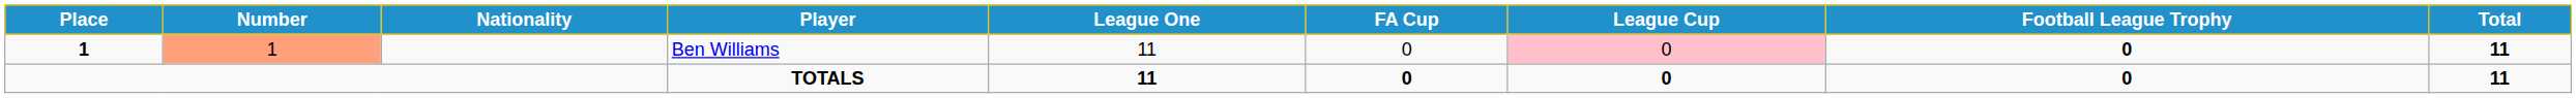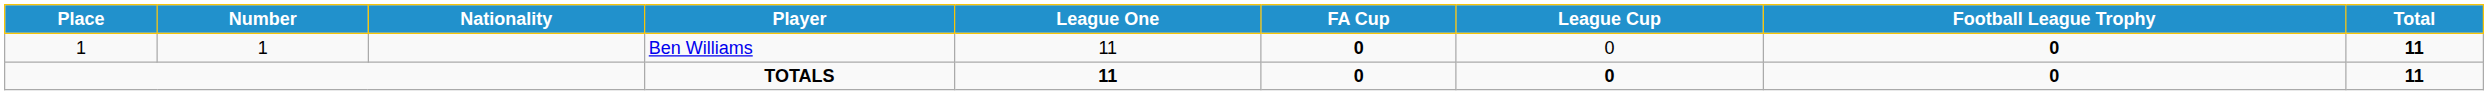Ben Williams | Place: bold -> normal
Ben Williams | Number: lightsalmon background -> no background
Ben Williams | FA Cup: normal -> bold
Ben Williams | League Cup: pink background -> no background
